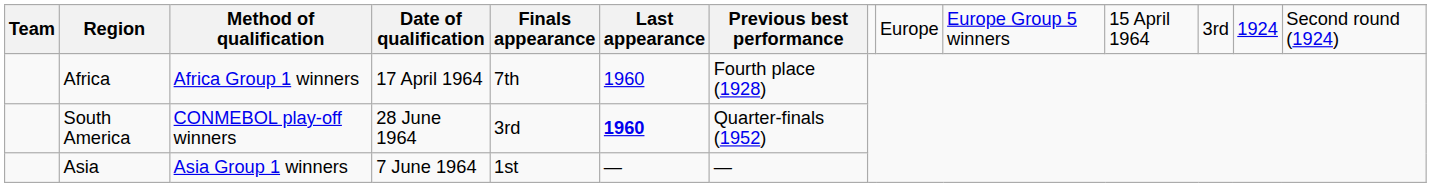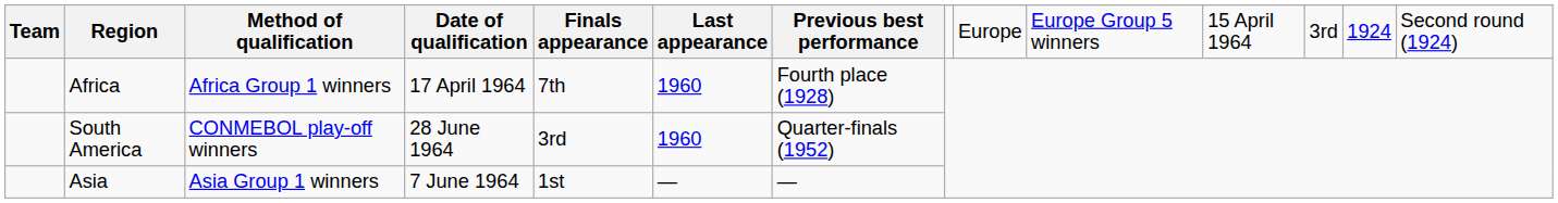South America | Last appearance: bold -> normal
